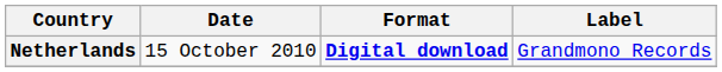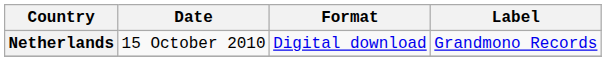Netherlands | Format: bold -> normal
